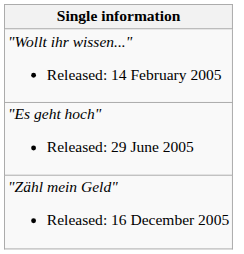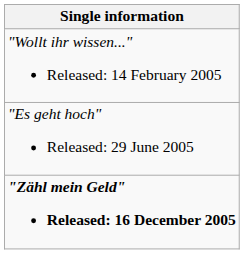row 4 | column 1: normal -> bold
